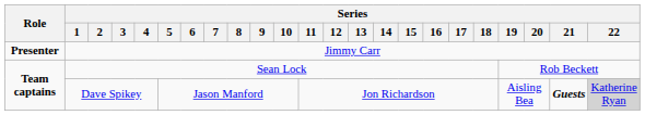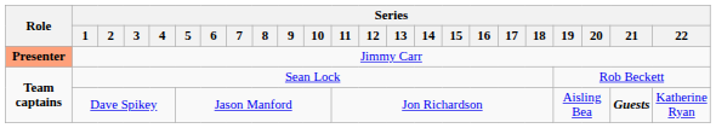Jimmy Carr | Role: no background -> lightsalmon background
Dave Spikey | Series / 22: lightgrey background -> no background
